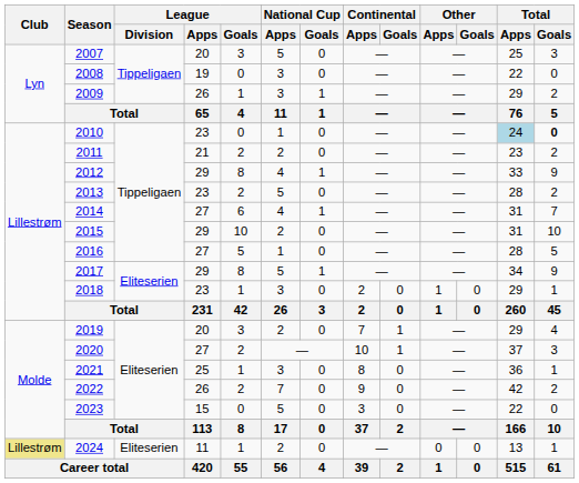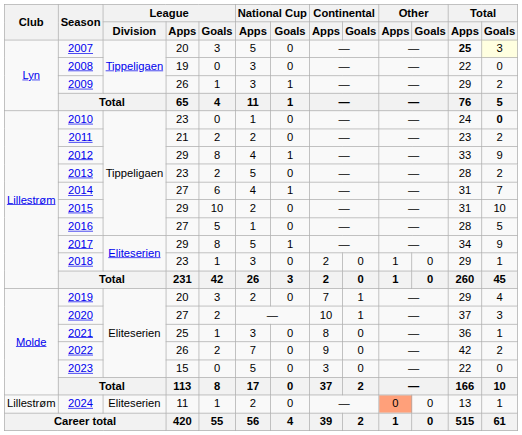2007 | Total / Apps: normal -> bold
2007 | Total / Goals: no background -> lightyellow background
2010 | Total / Apps: lightblue background -> no background
2024 | Club: khaki background -> no background
2024 | Other / Apps: no background -> lightsalmon background
